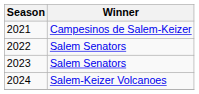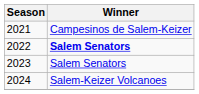2022 | Winner: normal -> bold
